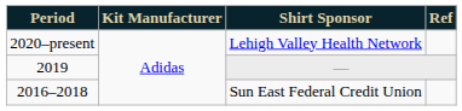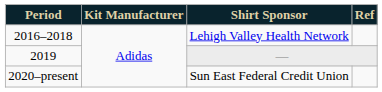Lehigh Valley Health Network | Period: 2020–present -> 2016–2018
Sun East Federal Credit Union | Period: 2016–2018 -> 2020–present
